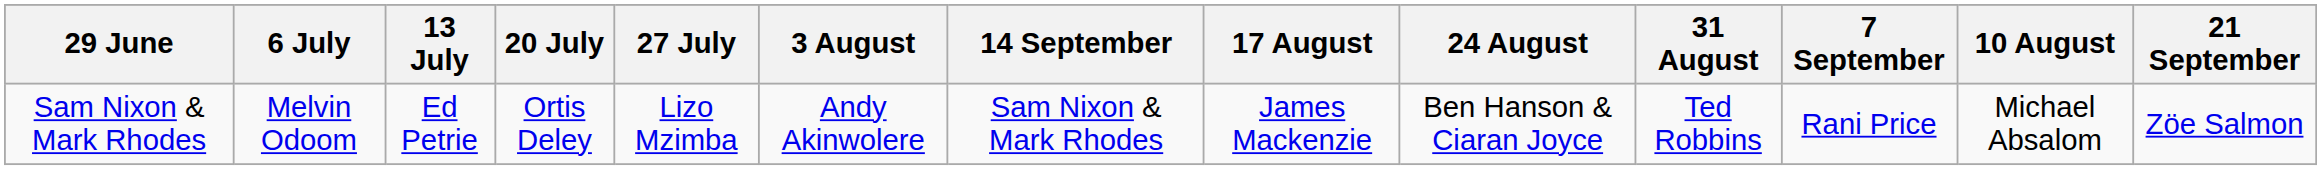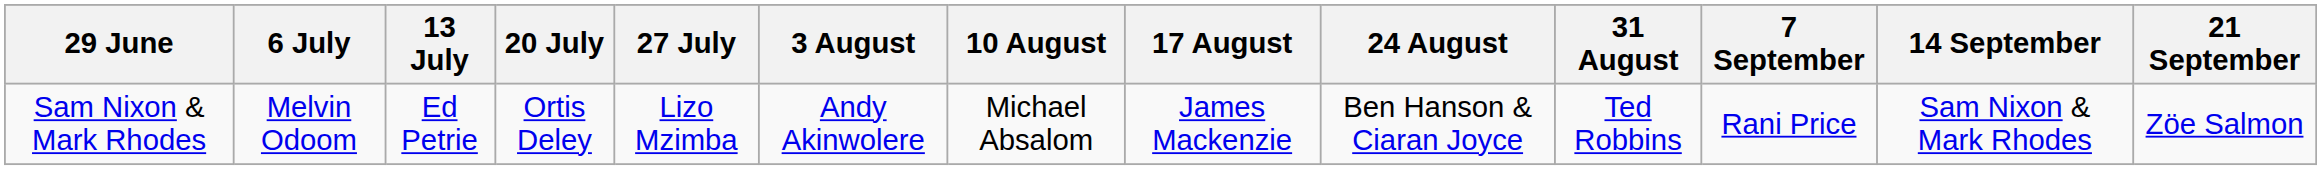columns swapped: 10 August <-> 14 September
